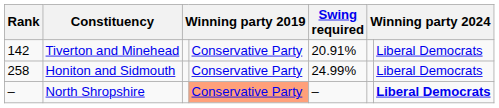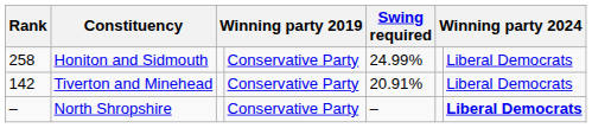rows swapped: Tiverton and Minehead <-> Honiton and Sidmouth
North Shropshire | column 4: lightsalmon background -> no background
